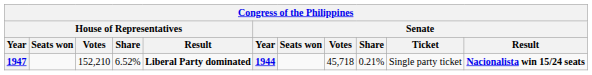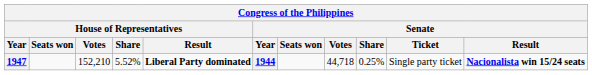row 4 | House of Representatives / Share: 6.52% -> 5.52%
row 4 | Senate / Votes: 45,718 -> 44,718
row 4 | Senate / Share: 0.21% -> 0.25%
